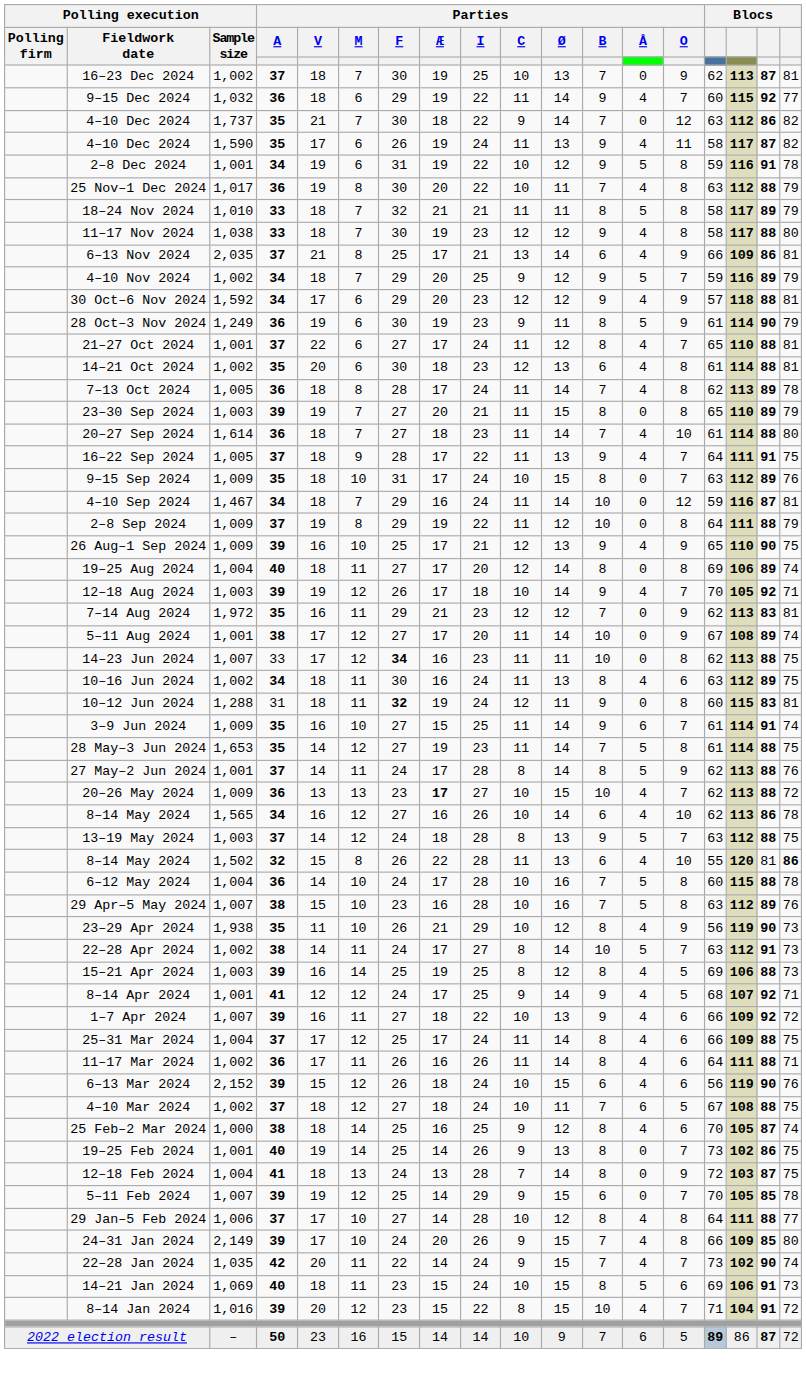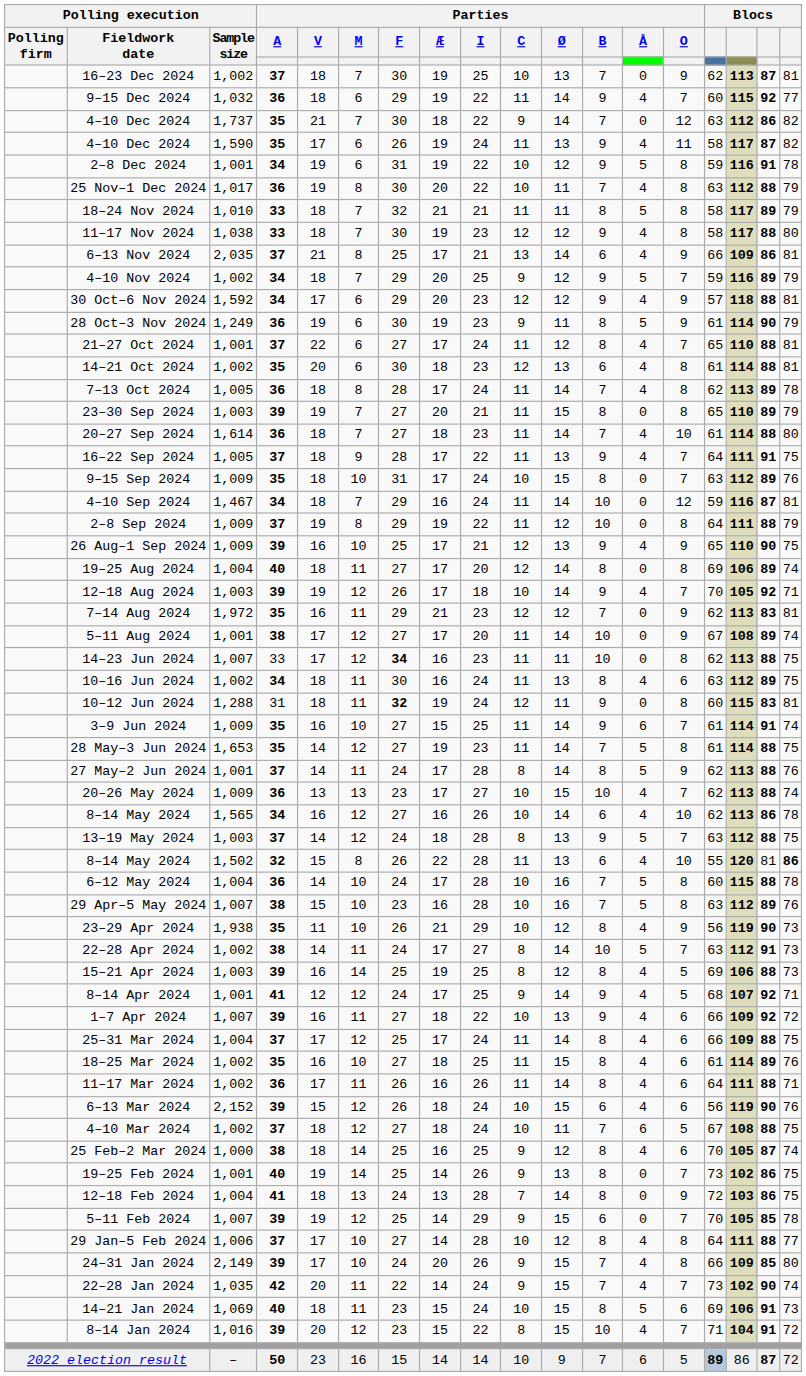20–26 May 2024 | Parties / Æ: bold -> normal
20–26 May 2024 | column 18: 72 -> 74
+ row: 18–25 Mar 2024 | 1,002 | 35 | 16 | 10 | 27 | 18 | 25 | 11 | 15 | 8 | 4 | 6 | 61 | 114 | 89 | 76
12–18 Feb 2024 | column 17: 87 -> 86
